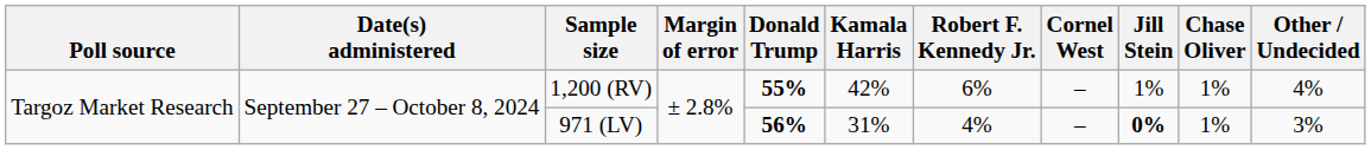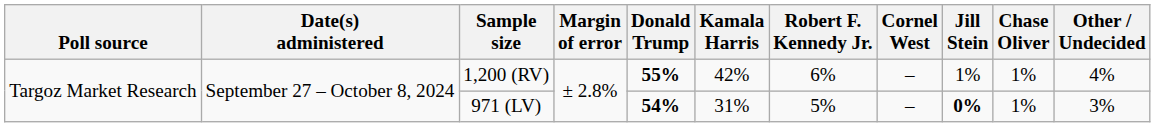971 (LV) | Donald Trump: 56% -> 54%
971 (LV) | Robert F. Kennedy Jr.: 4% -> 5%
